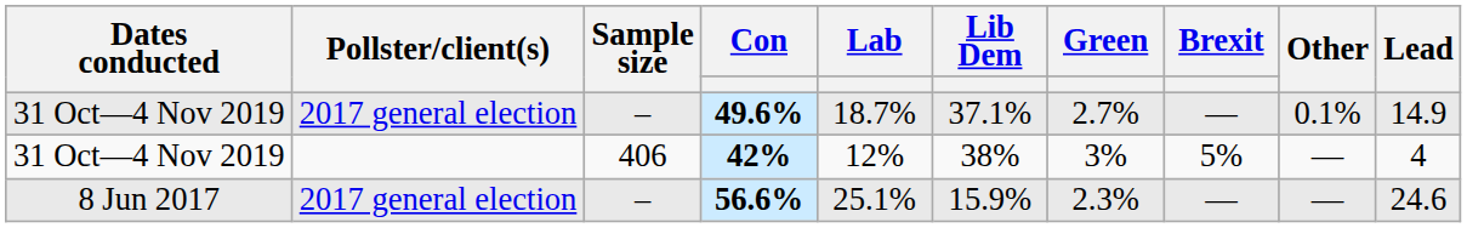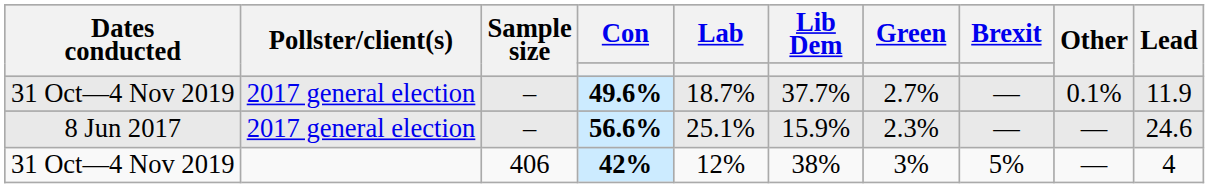49.6% | Lib Dem: 37.1% -> 37.7%
49.6% | Lead: 14.9 -> 11.9
rows swapped: 42% <-> 56.6%
